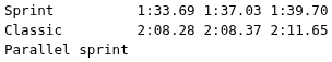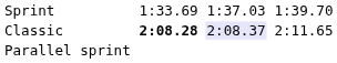Classic | column 2: normal -> bold
Classic | column 3: no background -> lavender background
